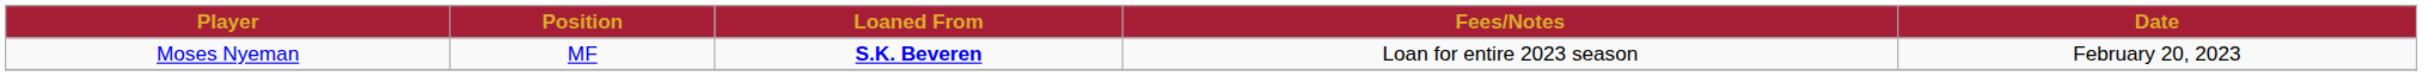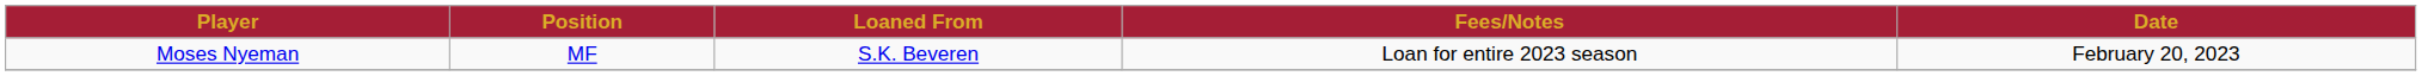Moses Nyeman | Loaned From: bold -> normal
